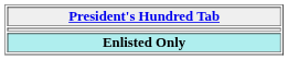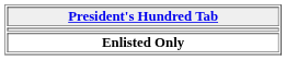row 3 | column 1: paleturquoise background -> no background
